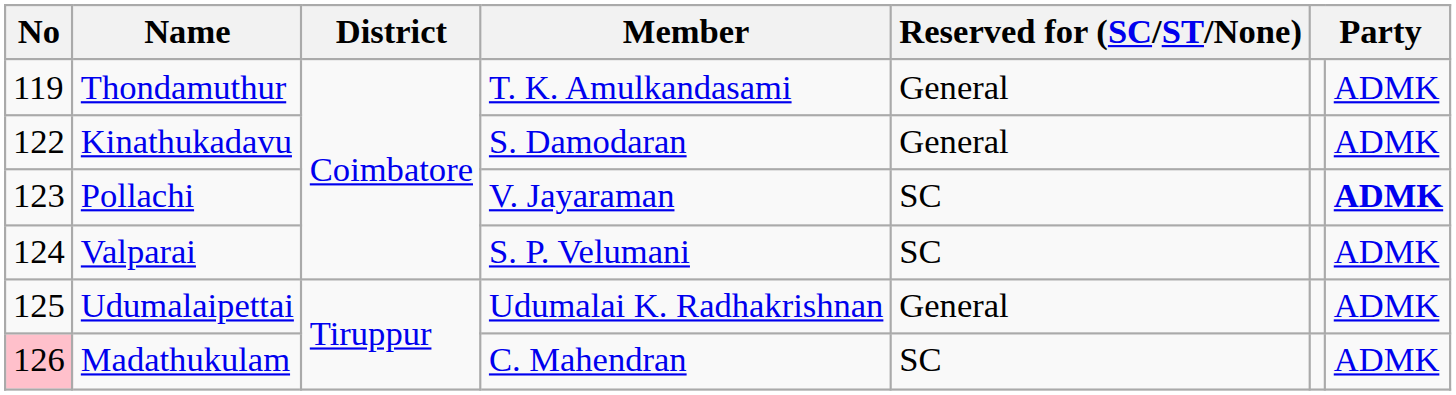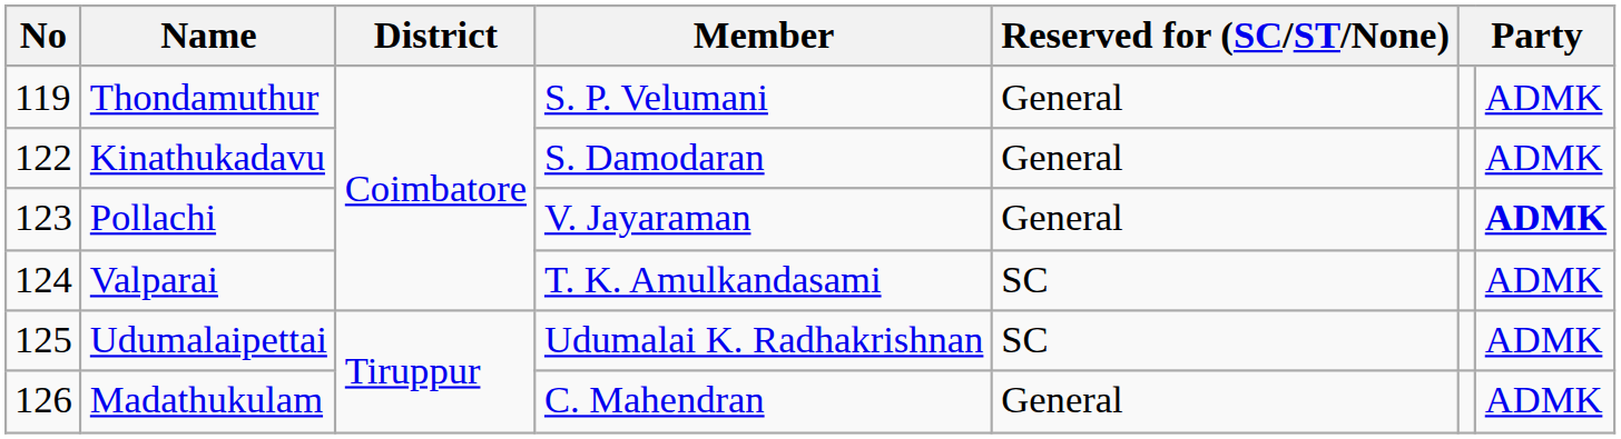Thondamuthur | Member: T. K. Amulkandasami -> S. P. Velumani
Pollachi | Reserved for (SC/ST/None): SC -> General
Valparai | Member: S. P. Velumani -> T. K. Amulkandasami
Udumalaipettai | Reserved for (SC/ST/None): General -> SC
Madathukulam | No: pink background -> no background
Madathukulam | Reserved for (SC/ST/None): SC -> General
